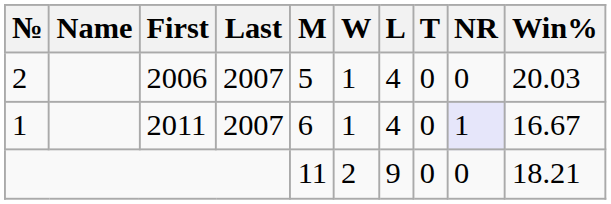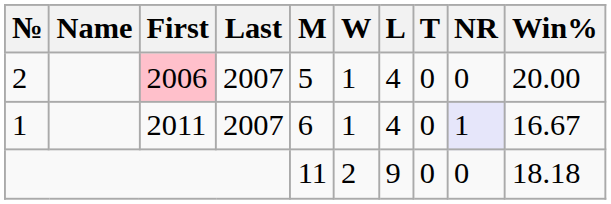row 2 | First: no background -> pink background
row 2 | Win%: 20.03 -> 20.00
row 4 | Win%: 18.21 -> 18.18
